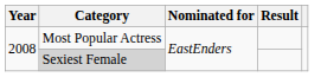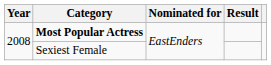Most Popular Actress | Category: normal -> bold
Sexiest Female | Category: lightgrey background -> no background
